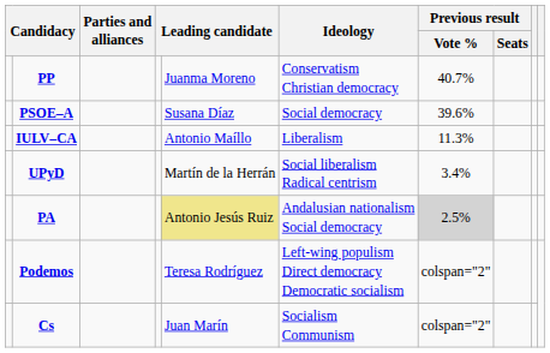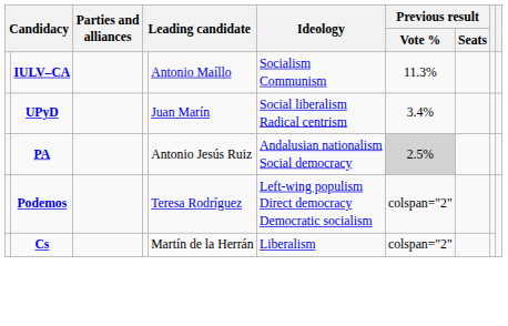- row: PP | Juanma Moreno | Conservatism Christian democracy | 40.7%
- row: PSOE–A | Susana Díaz | Social democracy | 39.6%
IULV–CA | Ideology: Liberalism -> Socialism Communism
UPyD | column 5: Martín de la Herrán -> Juan Marín
PA | column 5: khaki background -> no background
Cs | column 5: Juan Marín -> Martín de la Herrán
Cs | Ideology: Socialism Communism -> Liberalism
